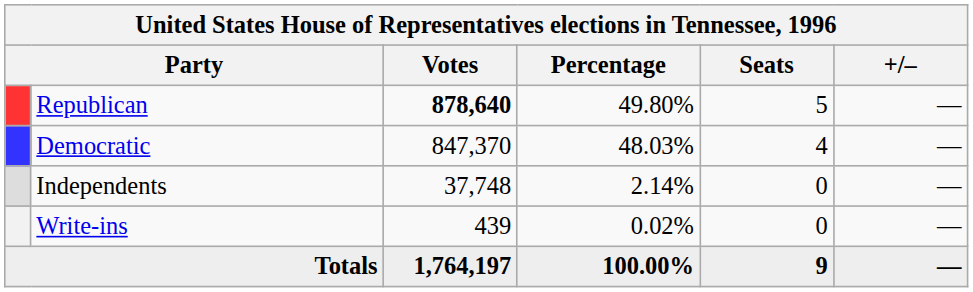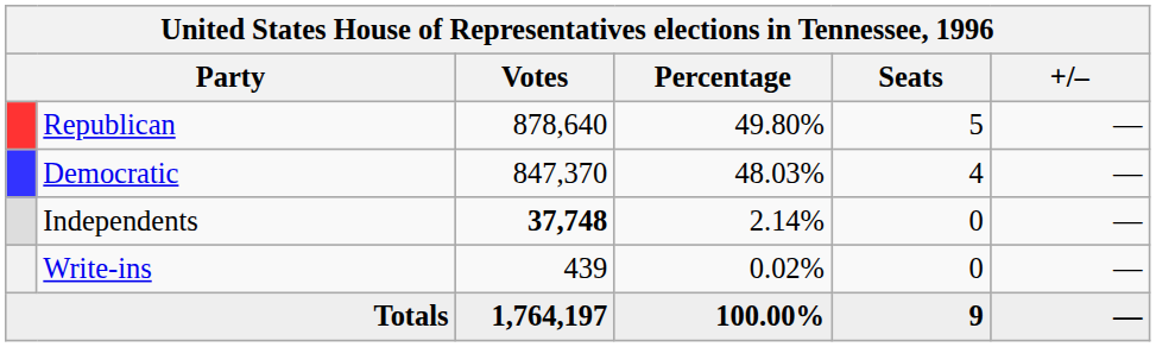Republican | Votes: bold -> normal
Independents | Votes: normal -> bold
